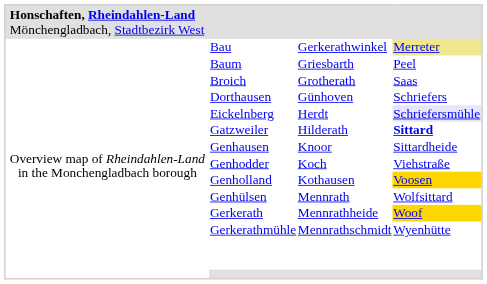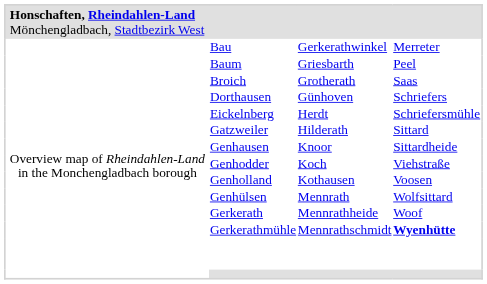Bau | column 4: khaki background -> no background
Eickelnberg | column 4: lavender background -> no background
Gatzweiler | column 4: bold -> normal
Genholland | column 4: gold background -> no background
Gerkerath | column 4: gold background -> no background
Gerkerathmühle | column 4: normal -> bold
